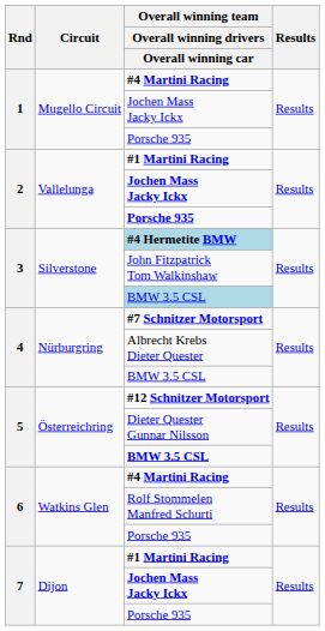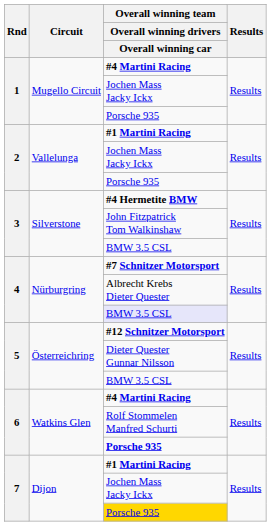2 / Jochen Mass Jacky Ickx | column 3: bold -> normal
2 / Porsche 935 | column 3: bold -> normal
#4 Hermetite BMW | column 3: lightblue background -> no background
3 / BMW 3.5 CSL | column 3: lightblue background -> no background
4 / BMW 3.5 CSL | column 3: no background -> lavender background
5 / BMW 3.5 CSL | column 3: bold -> normal
6 / Porsche 935 | column 3: normal -> bold
7 / Jochen Mass Jacky Ickx | column 3: bold -> normal
7 / Porsche 935 | column 3: no background -> gold background
